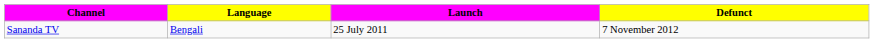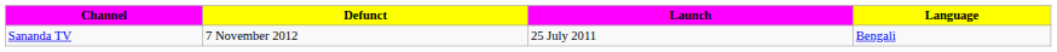columns swapped: Language <-> Defunct
